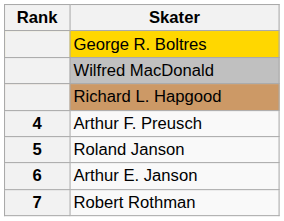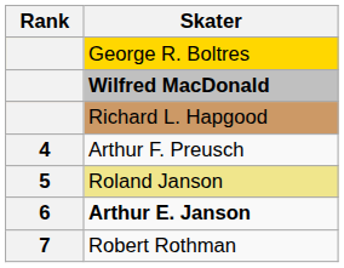Wilfred MacDonald | Skater: normal -> bold
Roland Janson | Skater: no background -> khaki background
Arthur E. Janson | Skater: normal -> bold
